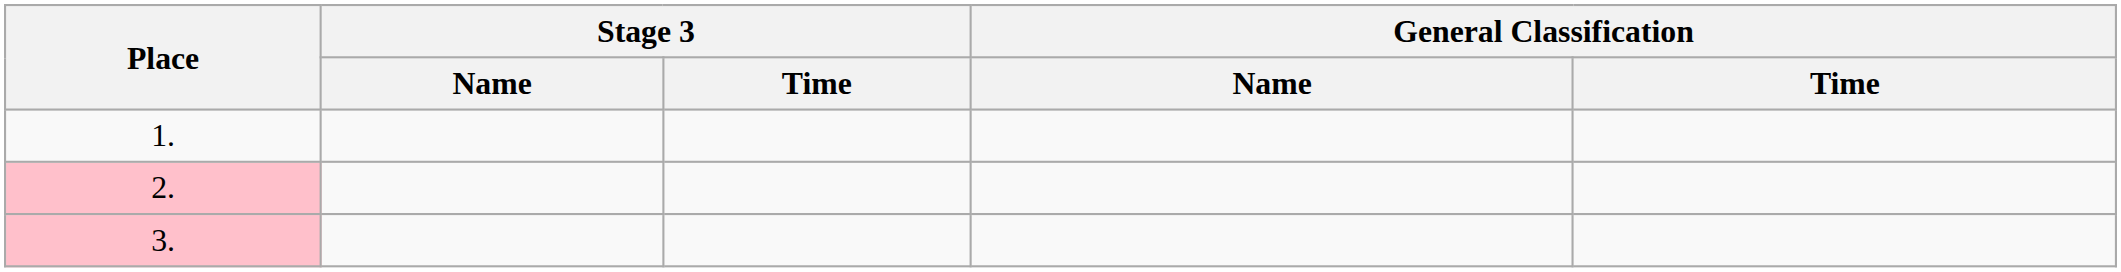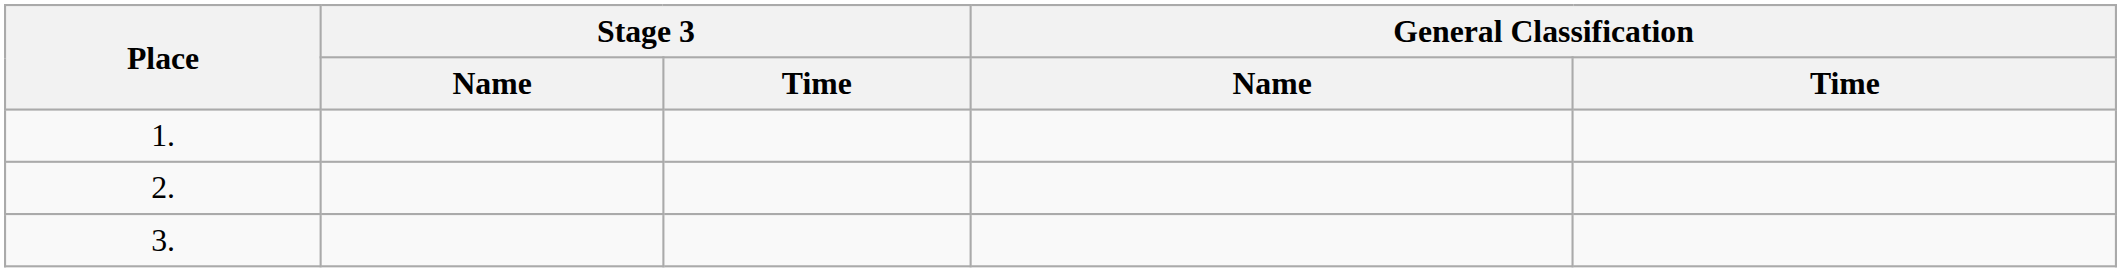2. | Place: pink background -> no background
3. | Place: pink background -> no background
